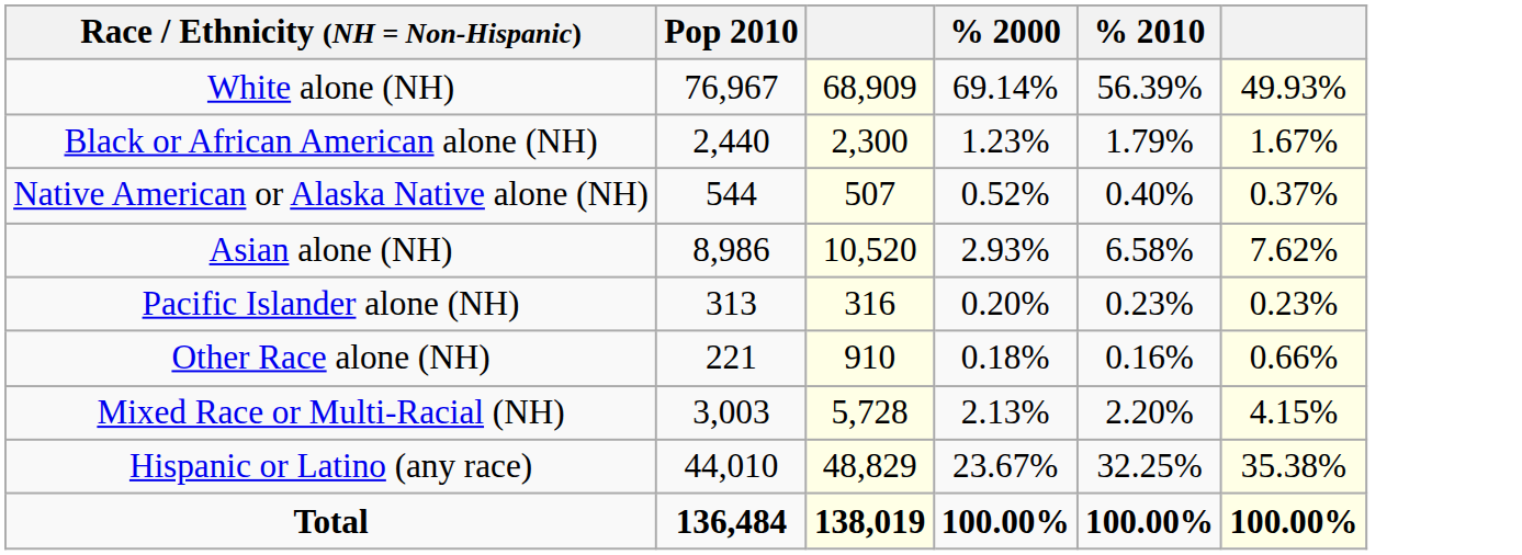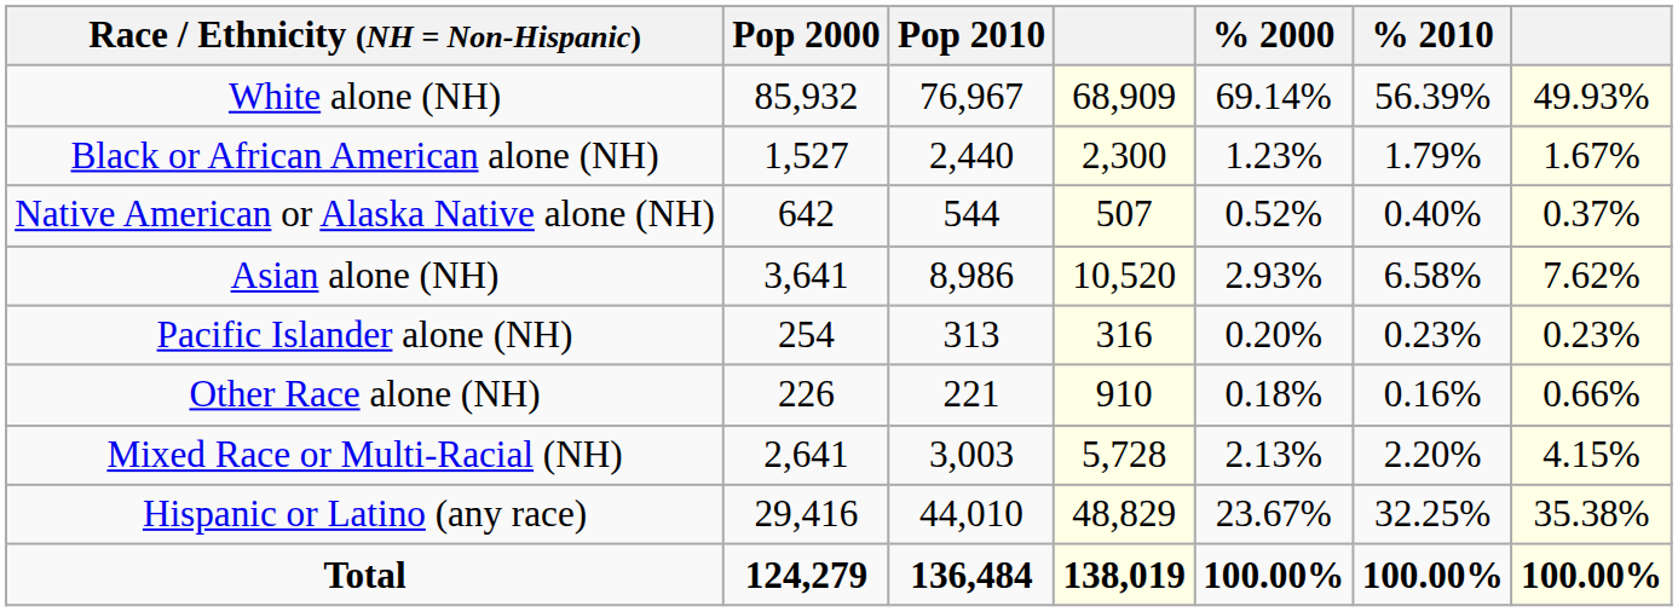+ column: Pop 2000 | 85,932 | 1,527 | 642 | 3,641 | 254 | 226 | 2,641 | 29,416 | 124,279
